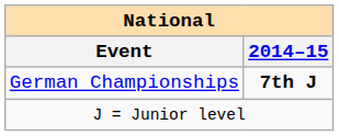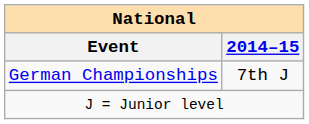German Championships | 2014–15: bold -> normal
